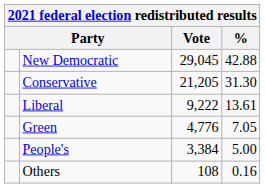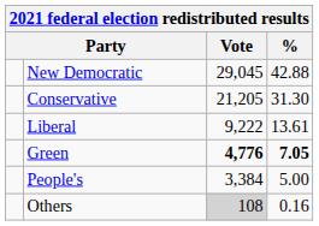Green | Vote: normal -> bold
Green | %: normal -> bold
Others | Vote: no background -> lightgrey background
